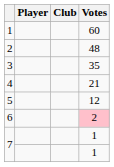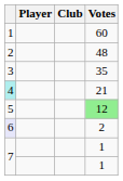4 | column 1: no background -> paleturquoise background
5 | Votes: no background -> lightgreen background
6 | column 1: no background -> lavender background
6 | Votes: pink background -> no background
